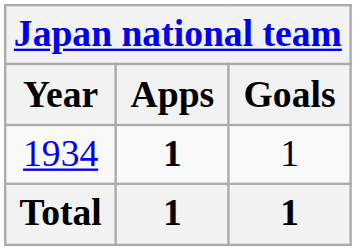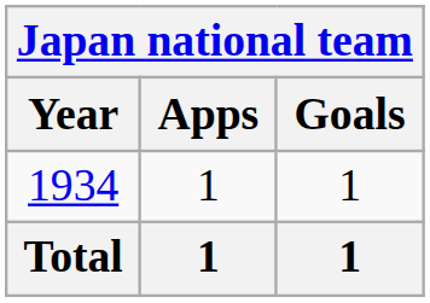1934 | Apps: bold -> normal
